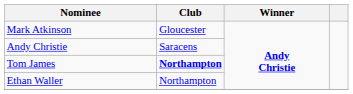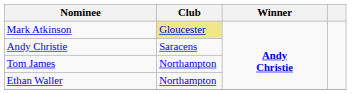Mark Atkinson | Club: no background -> khaki background
Tom James | Club: bold -> normal
